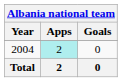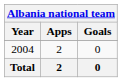2004 | Apps: paleturquoise background -> no background
